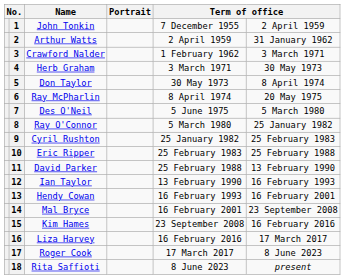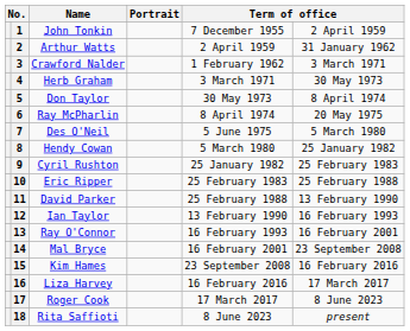8 | Name: Ray O'Connor -> Hendy Cowan
13 | Name: Hendy Cowan -> Ray O'Connor
